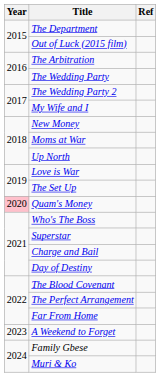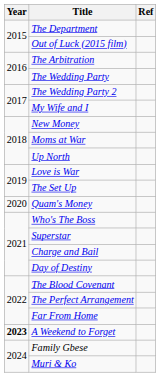Quam's Money | Year: pink background -> no background
A Weekend to Forget | Year: normal -> bold
